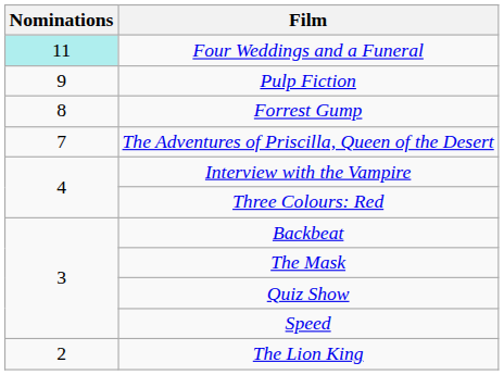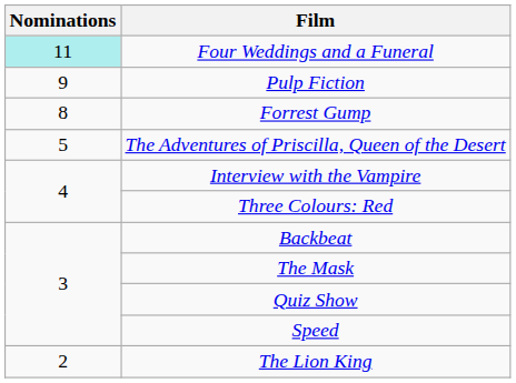The Adventures of Priscilla, Queen of the Desert | Nominations: 7 -> 5
